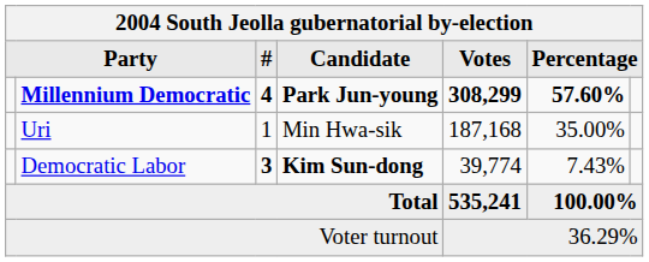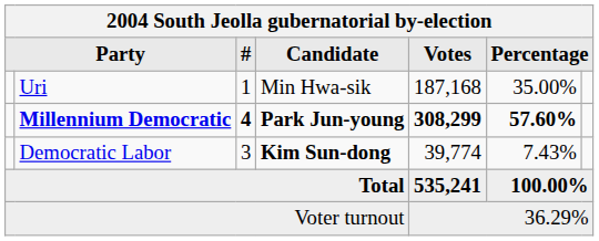rows swapped: Millennium Democratic <-> Uri
Democratic Labor | #: bold -> normal
